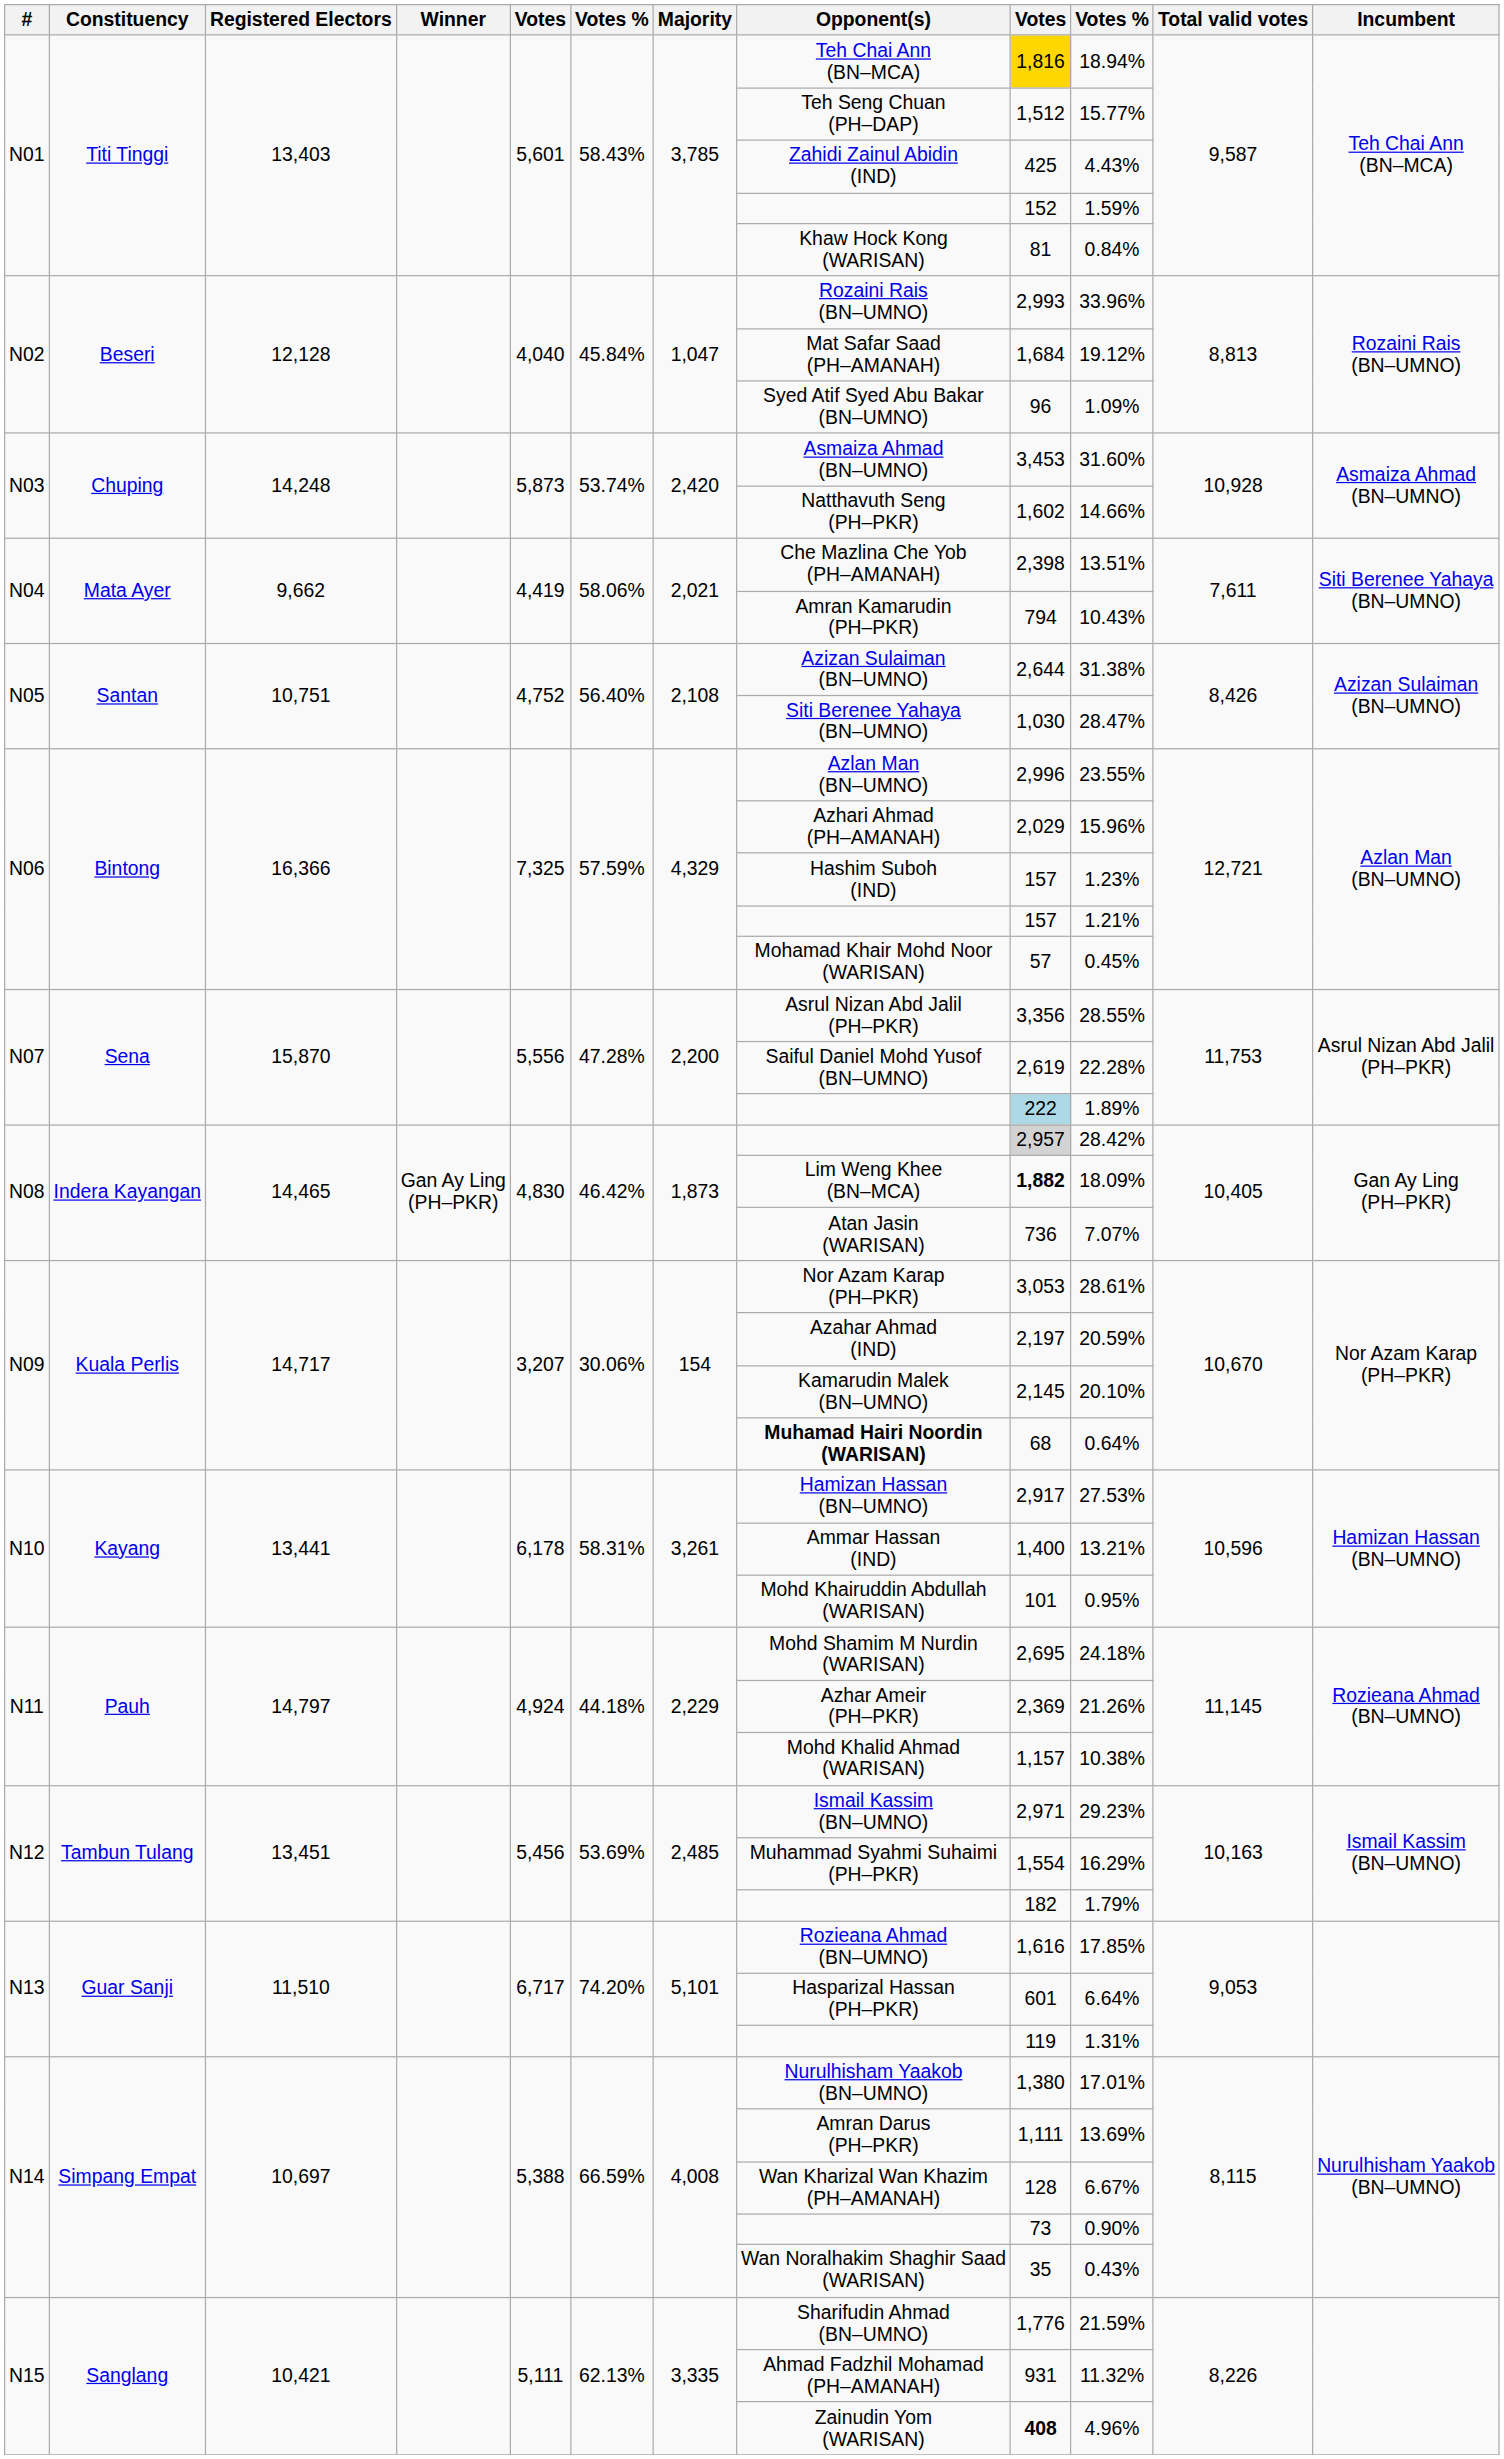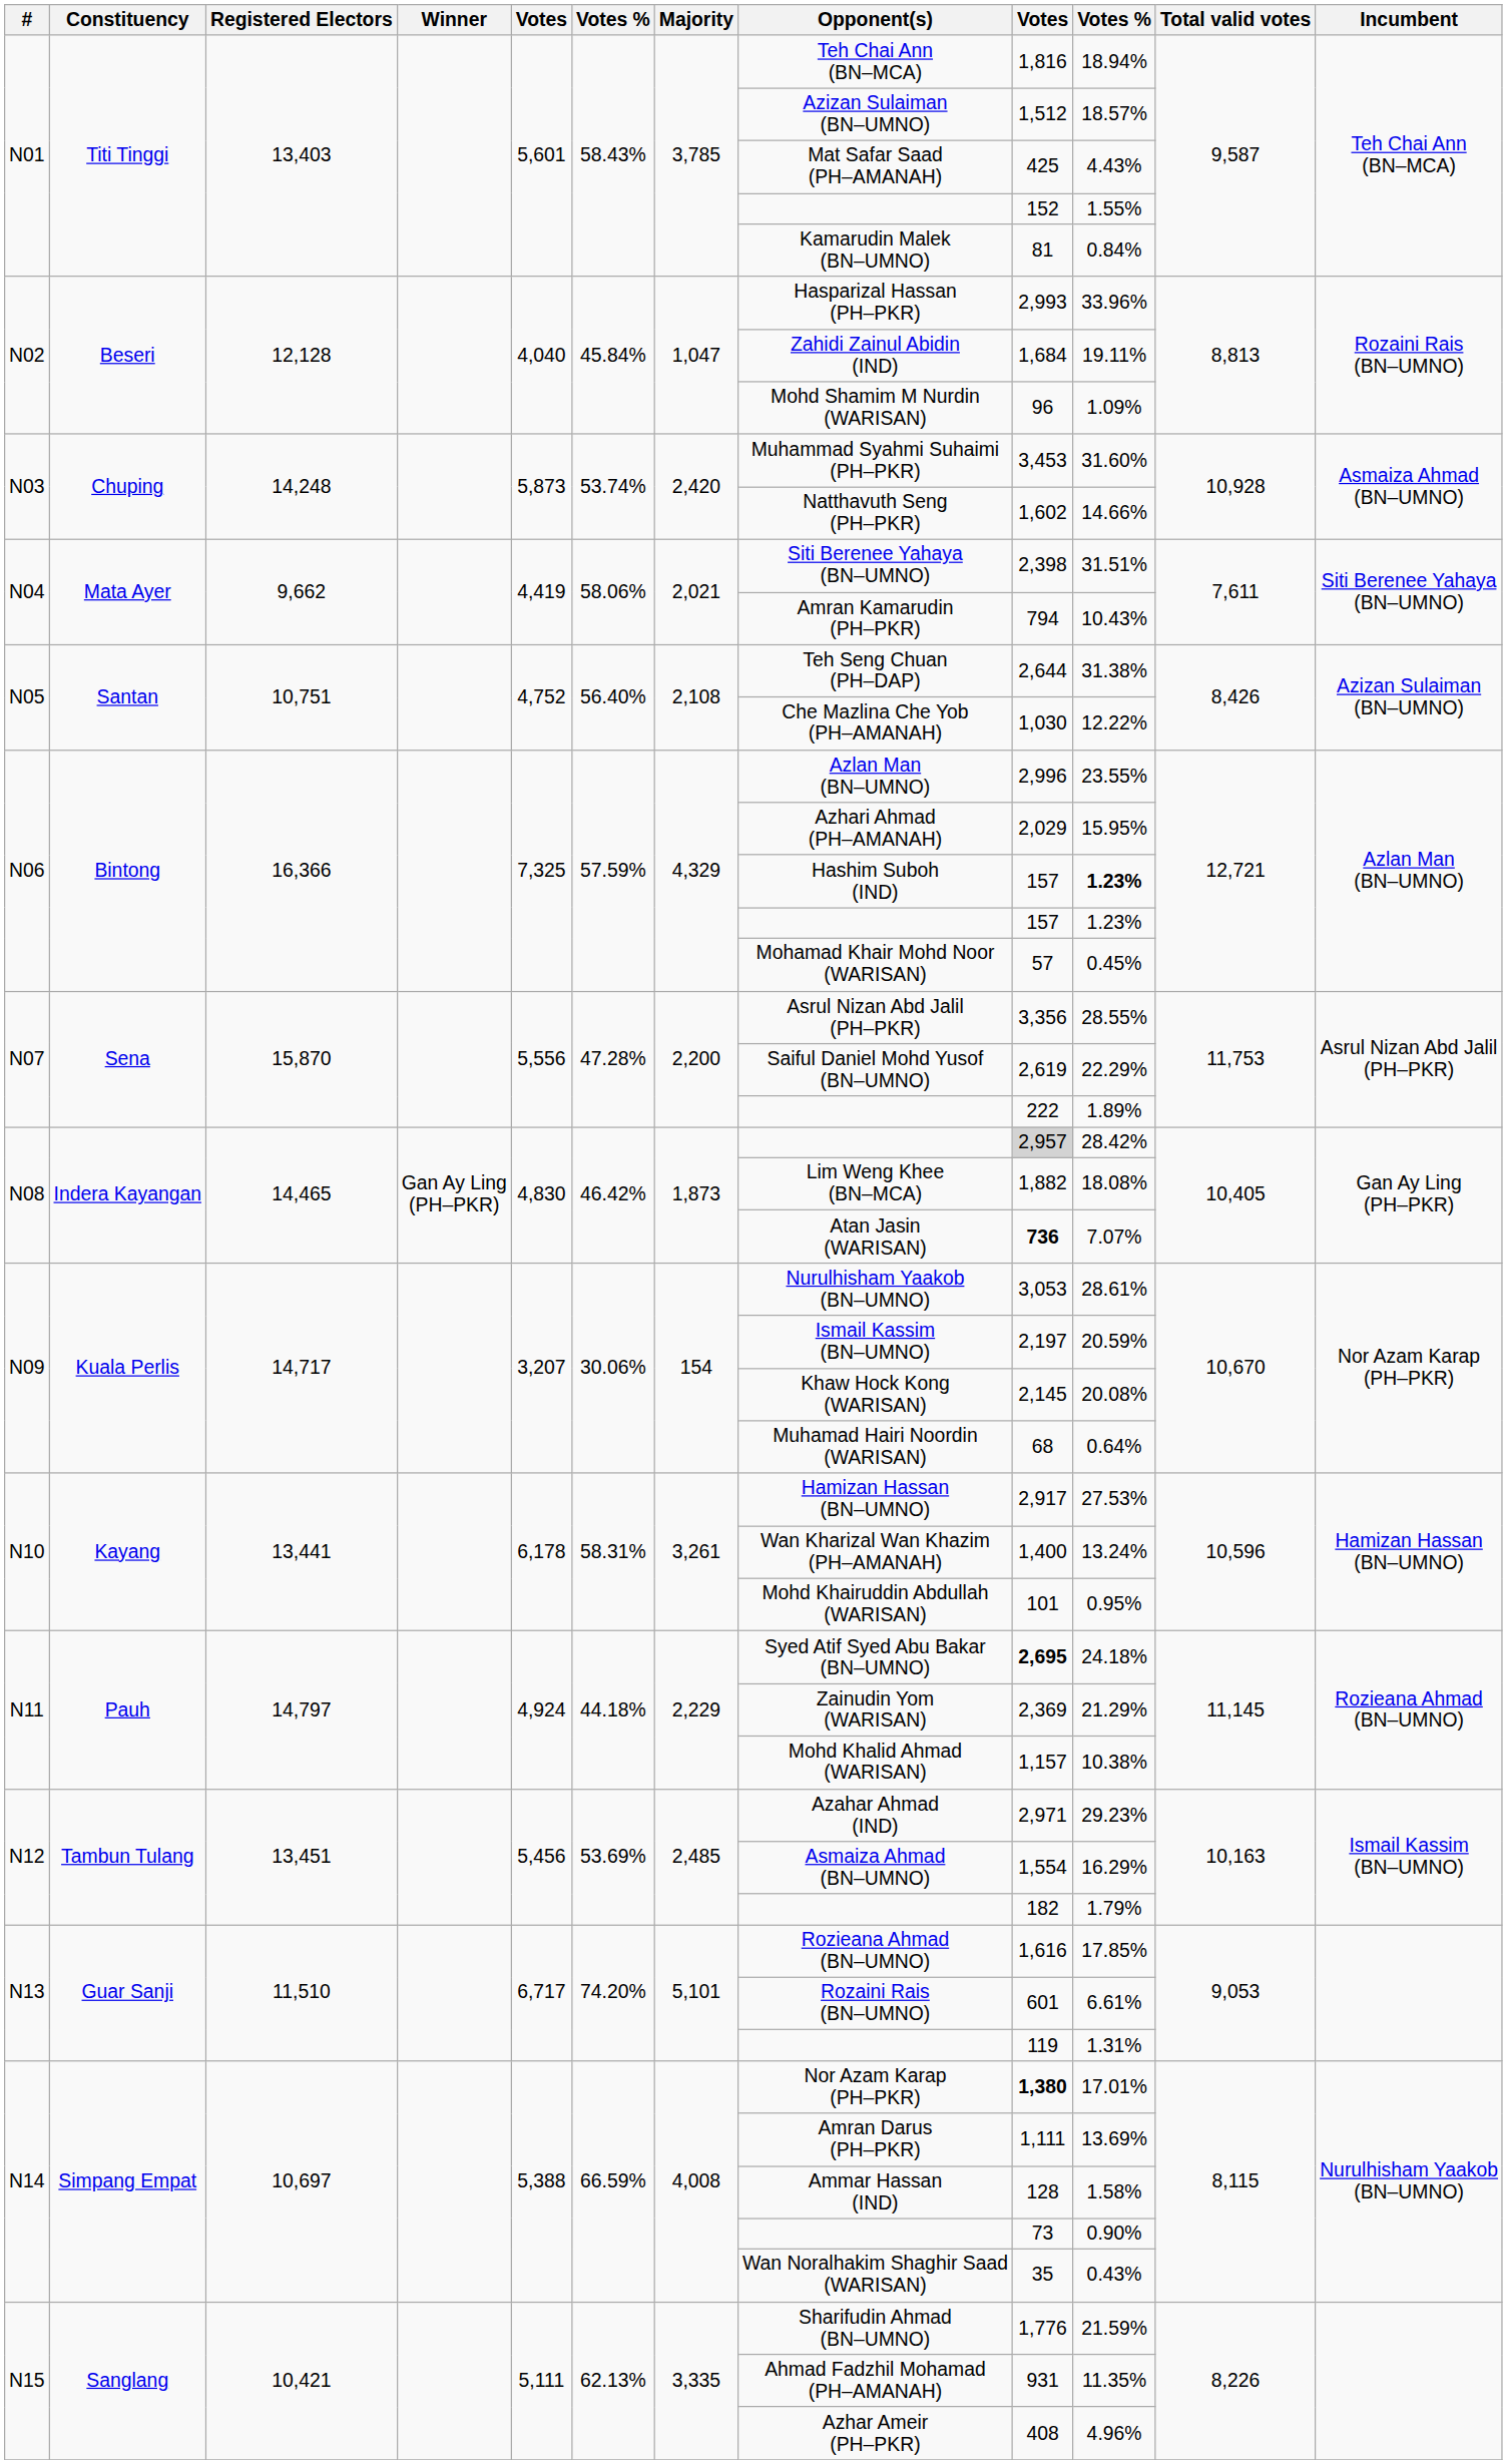row 2 | column 9: gold background -> no background
row 3 | Opponent(s): Teh Seng Chuan (PH–DAP) -> Azizan Sulaiman (BN–UMNO)
row 3 | column 10: 15.77% -> 18.57%
row 4 | Opponent(s): Zahidi Zainul Abidin (IND) -> Mat Safar Saad (PH–AMANAH)
row 5 | column 10: 1.59% -> 1.55%
row 6 | Opponent(s): Khaw Hock Kong (WARISAN) -> Kamarudin Malek (BN–UMNO)
row 7 | Opponent(s): Rozaini Rais (BN–UMNO) -> Hasparizal Hassan (PH–PKR)
row 8 | Opponent(s): Mat Safar Saad (PH–AMANAH) -> Zahidi Zainul Abidin (IND)
row 8 | column 10: 19.12% -> 19.11%
row 9 | Opponent(s): Syed Atif Syed Abu Bakar (BN–UMNO) -> Mohd Shamim M Nurdin (WARISAN)
row 10 | Opponent(s): Asmaiza Ahmad (BN–UMNO) -> Muhammad Syahmi Suhaimi (PH–PKR)
row 12 | Opponent(s): Che Mazlina Che Yob (PH–AMANAH) -> Siti Berenee Yahaya (BN–UMNO)
row 12 | column 10: 13.51% -> 31.51%
row 14 | Opponent(s): Azizan Sulaiman (BN–UMNO) -> Teh Seng Chuan (PH–DAP)
row 15 | Opponent(s): Siti Berenee Yahaya (BN–UMNO) -> Che Mazlina Che Yob (PH–AMANAH)
row 15 | column 10: 28.47% -> 12.22%
row 17 | column 10: 15.96% -> 15.95%
row 18 | column 10: normal -> bold
row 19 | column 10: 1.21% -> 1.23%
row 22 | column 10: 22.28% -> 22.29%
row 23 | column 9: lightblue background -> no background
row 25 | column 9: bold -> normal
row 25 | column 10: 18.09% -> 18.08%
row 26 | column 9: normal -> bold
row 27 | Opponent(s): Nor Azam Karap (PH–PKR) -> Nurulhisham Yaakob (BN–UMNO)
row 28 | Opponent(s): Azahar Ahmad (IND) -> Ismail Kassim (BN–UMNO)
row 29 | Opponent(s): Kamarudin Malek (BN–UMNO) -> Khaw Hock Kong (WARISAN)
row 29 | column 10: 20.10% -> 20.08%
row 30 | Opponent(s): bold -> normal
row 32 | Opponent(s): Ammar Hassan (IND) -> Wan Kharizal Wan Khazim (PH–AMANAH)
row 32 | column 10: 13.21% -> 13.24%
row 34 | Opponent(s): Mohd Shamim M Nurdin (WARISAN) -> Syed Atif Syed Abu Bakar (BN–UMNO)
row 34 | column 9: normal -> bold
row 35 | Opponent(s): Azhar Ameir (PH–PKR) -> Zainudin Yom (WARISAN)
row 35 | column 10: 21.26% -> 21.29%
row 37 | Opponent(s): Ismail Kassim (BN–UMNO) -> Azahar Ahmad (IND)
row 38 | Opponent(s): Muhammad Syahmi Suhaimi (PH–PKR) -> Asmaiza Ahmad (BN–UMNO)
row 41 | Opponent(s): Hasparizal Hassan (PH–PKR) -> Rozaini Rais (BN–UMNO)
row 41 | column 10: 6.64% -> 6.61%
row 43 | Opponent(s): Nurulhisham Yaakob (BN–UMNO) -> Nor Azam Karap (PH–PKR)
row 43 | column 9: normal -> bold
row 45 | Opponent(s): Wan Kharizal Wan Khazim (PH–AMANAH) -> Ammar Hassan (IND)
row 45 | column 10: 6.67% -> 1.58%
row 49 | column 10: 11.32% -> 11.35%
row 50 | Opponent(s): Zainudin Yom (WARISAN) -> Azhar Ameir (PH–PKR)
row 50 | column 9: bold -> normal
